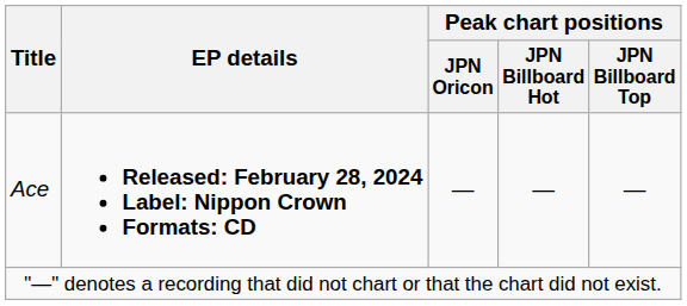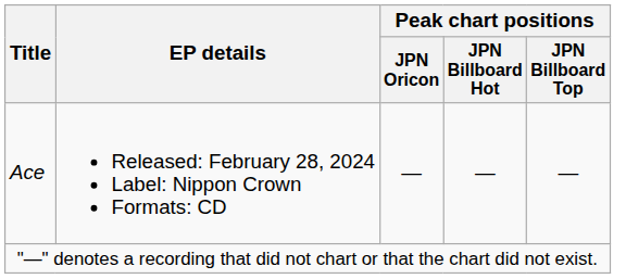Ace | EP details: bold -> normal
